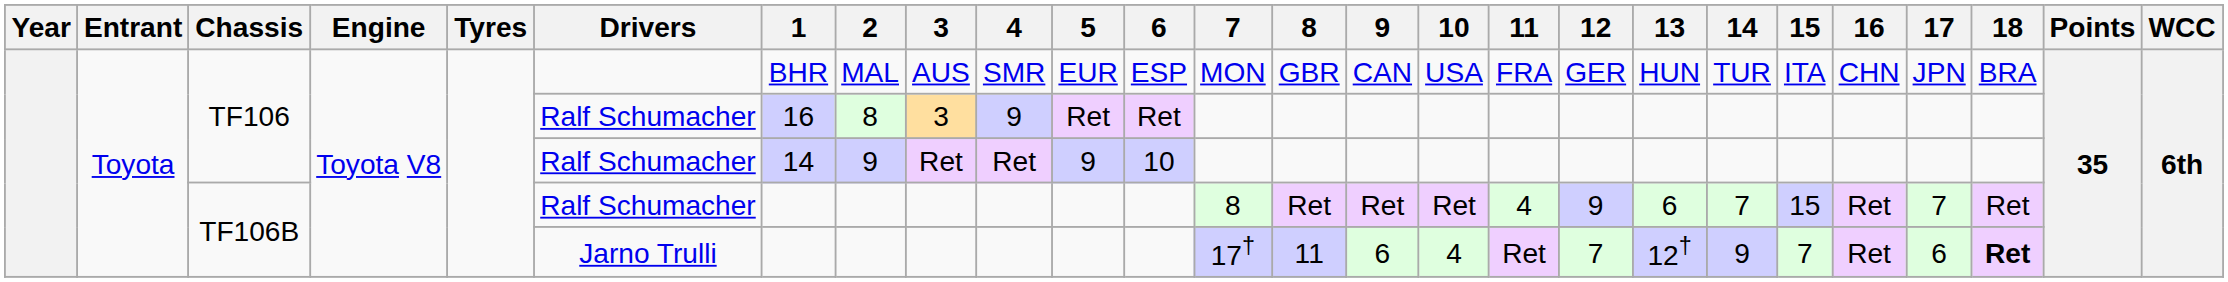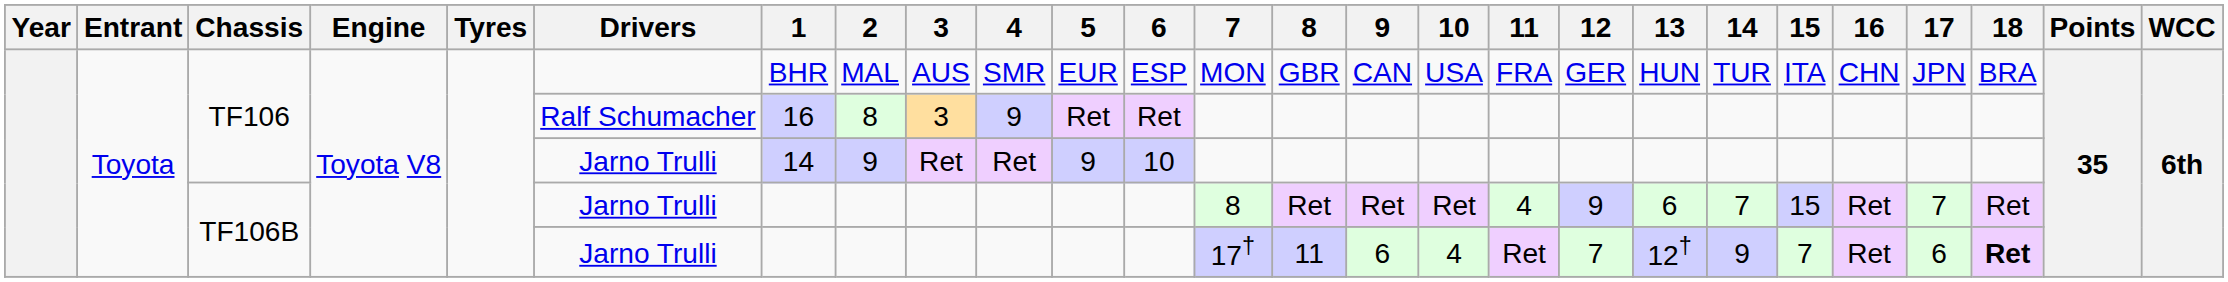row 4 | Drivers: Ralf Schumacher -> Jarno Trulli
row 5 | Drivers: Ralf Schumacher -> Jarno Trulli
